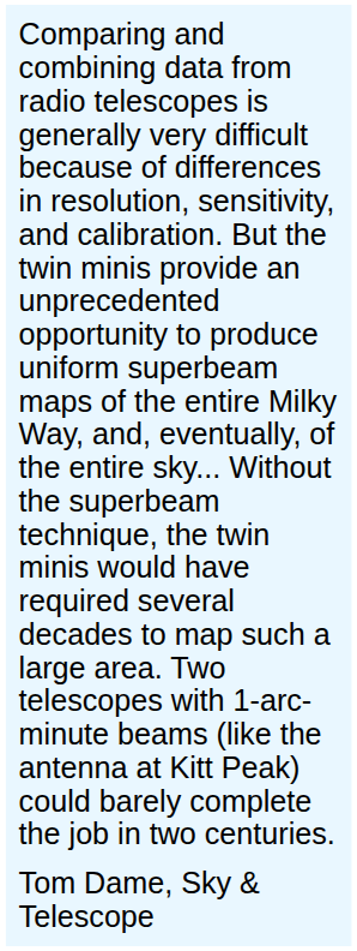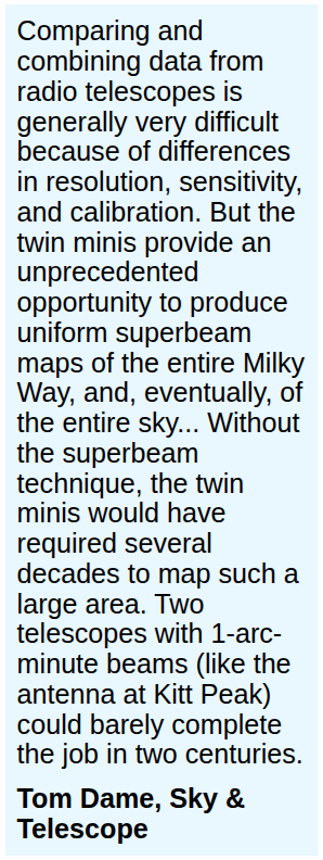row 2 | column 1: normal -> bold
